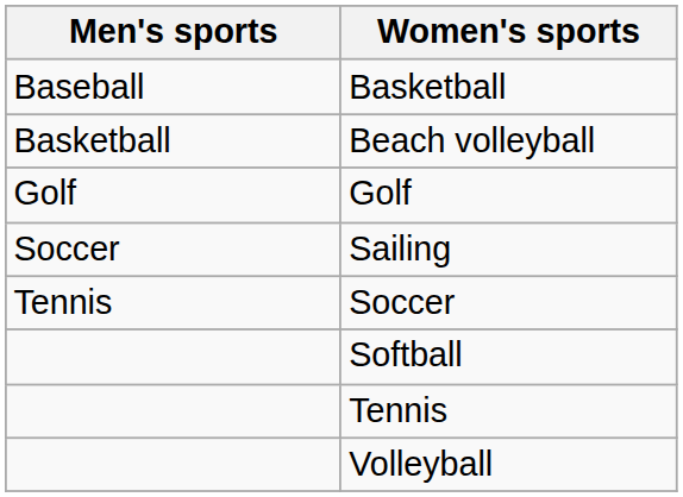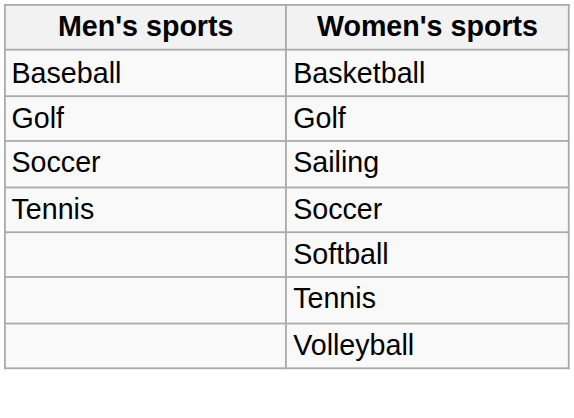- row: Basketball | Beach volleyball
